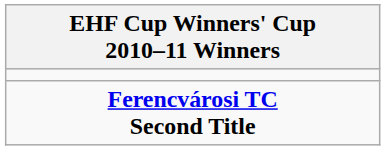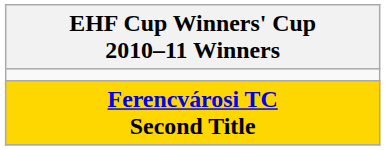row 3 | column 1: no background -> gold background
